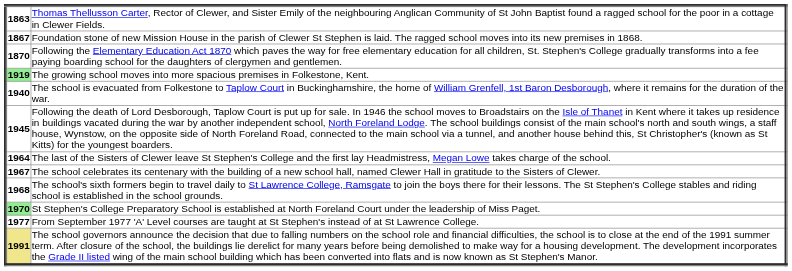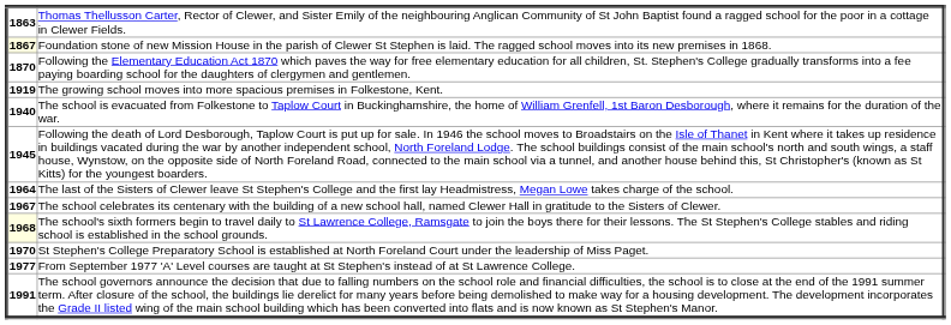row 2 | column 1: no background -> lightyellow background
row 4 | column 1: lightgreen background -> no background
row 9 | column 1: no background -> lightyellow background
row 10 | column 1: lightgreen background -> no background
row 12 | column 1: khaki background -> no background
